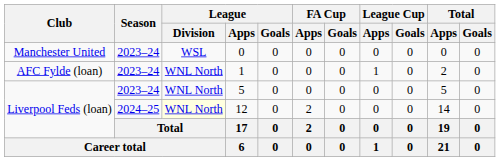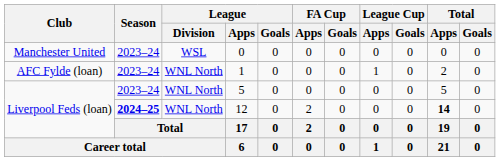12 | Season: normal -> bold
12 | League / Division: lightyellow background -> no background
12 | Total / Apps: normal -> bold
